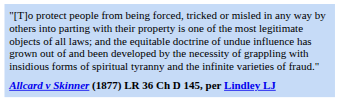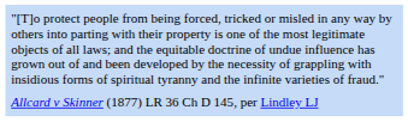row 2 | column 1: bold -> normal
